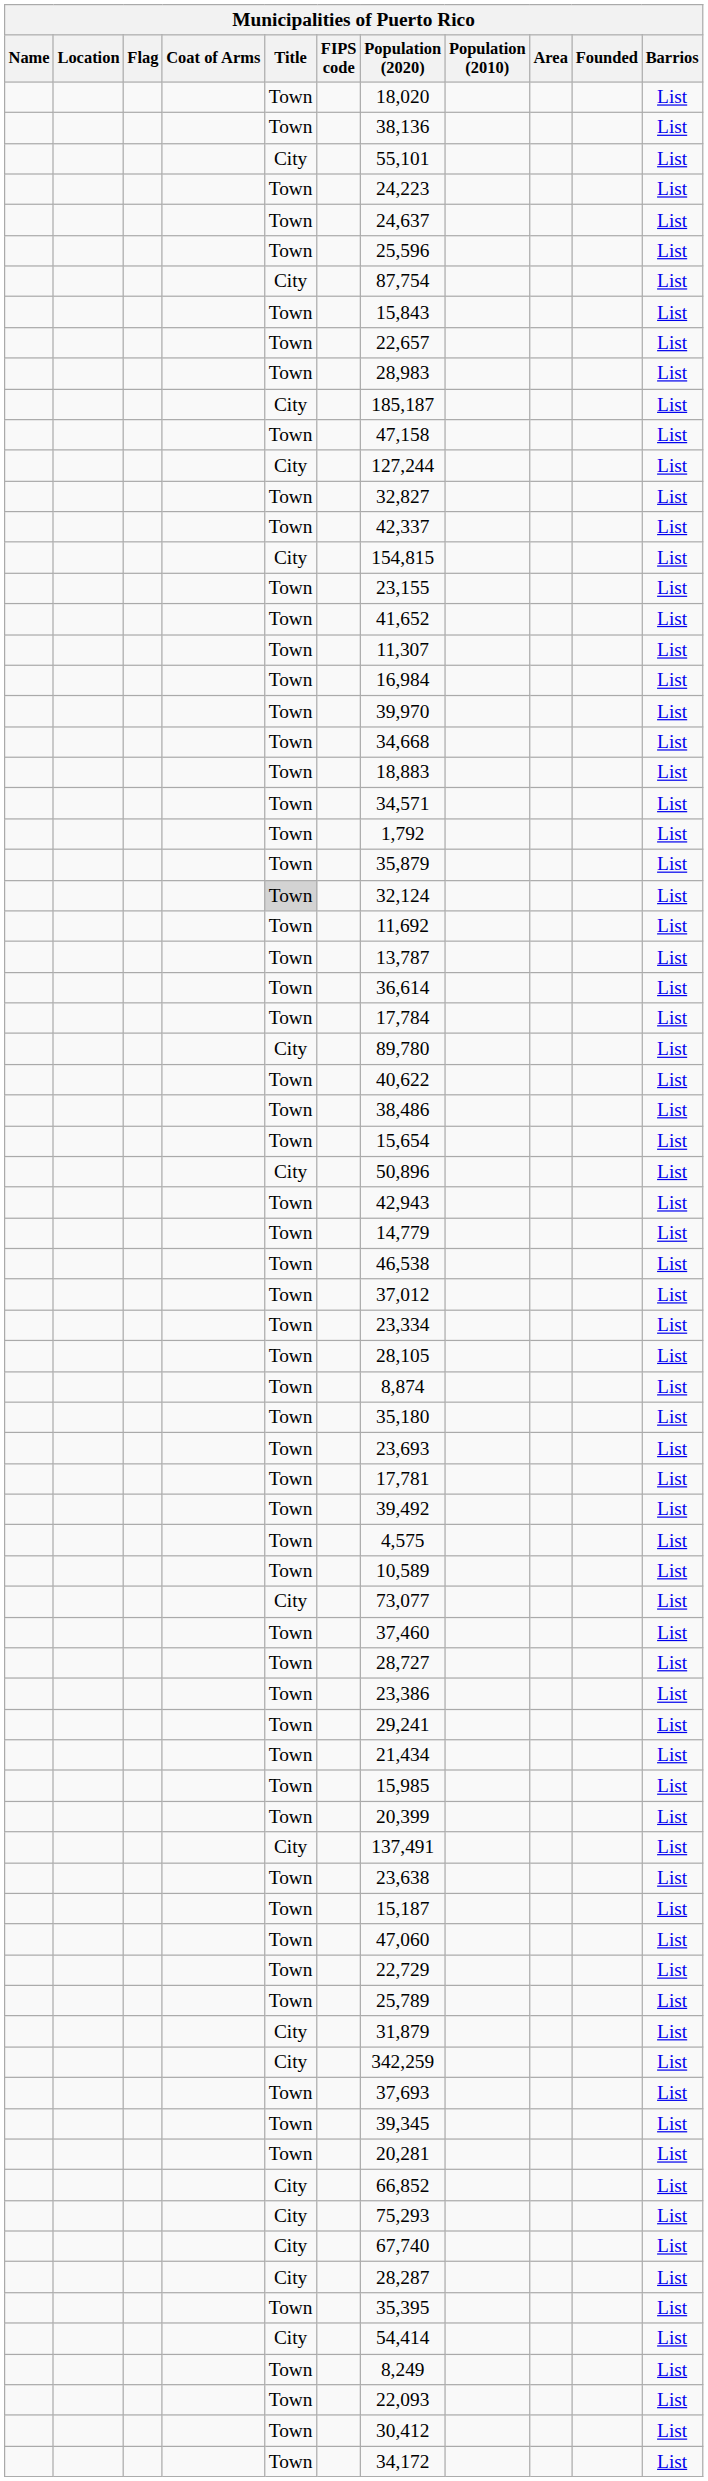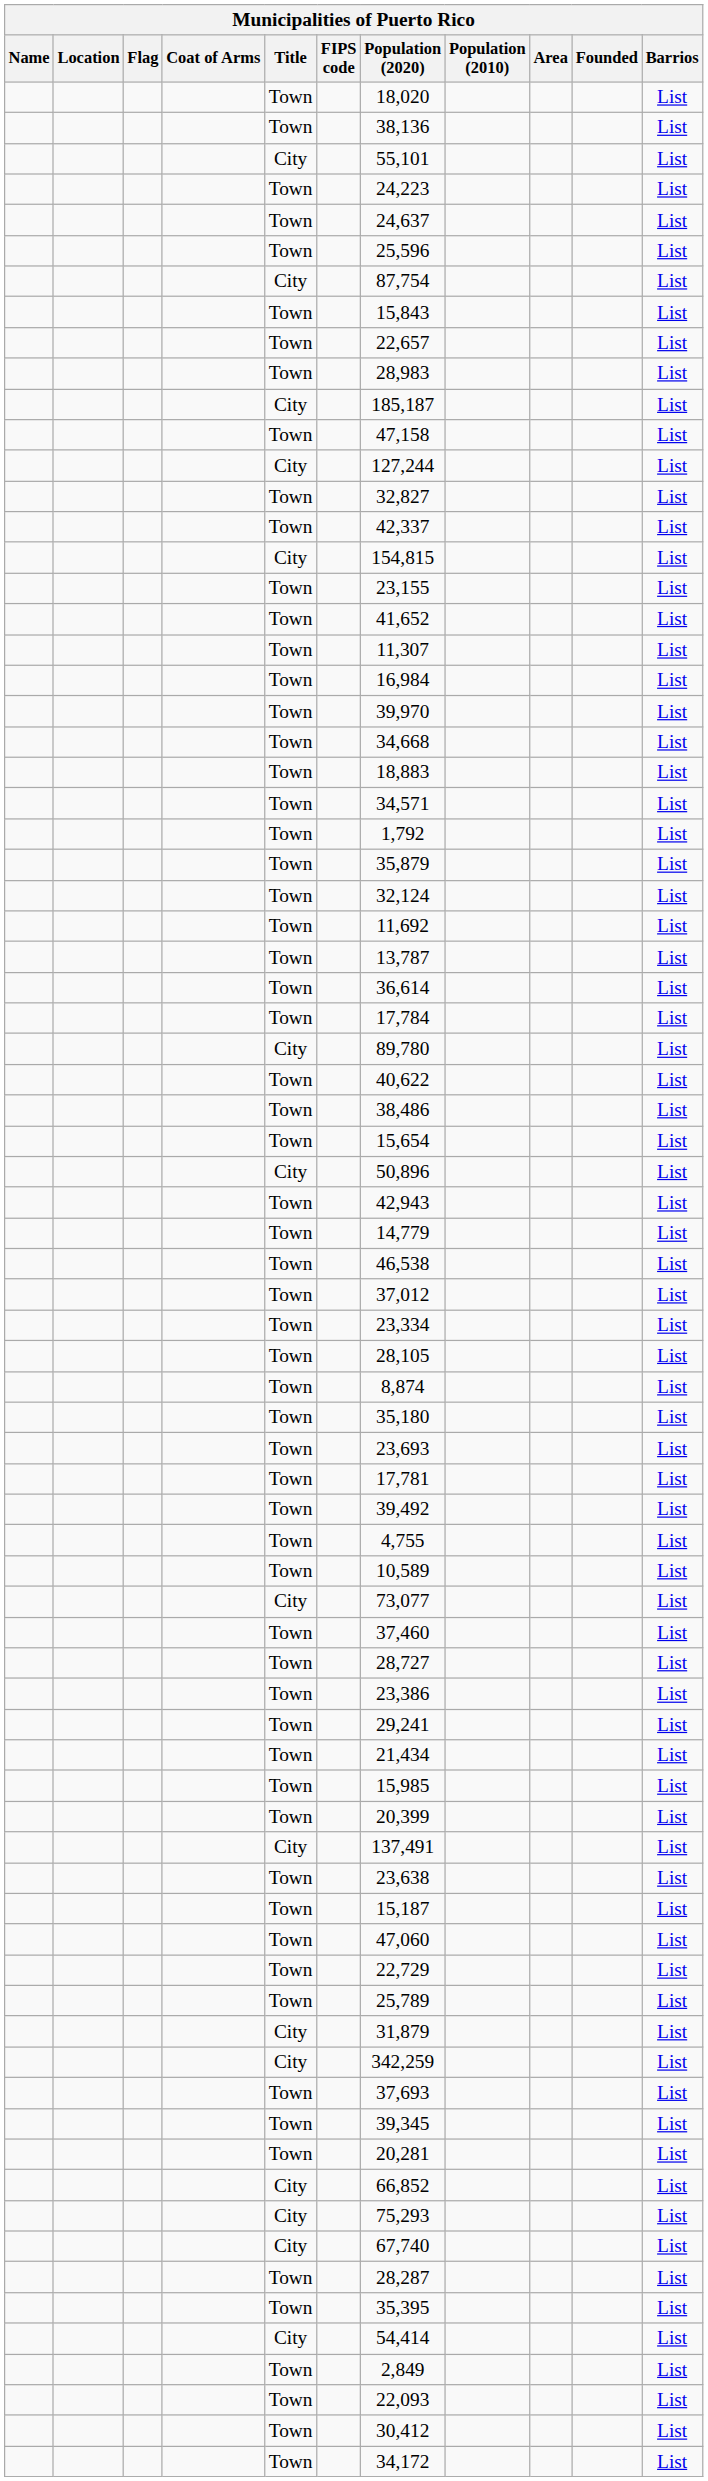row 29 | Title: lightgrey background -> no background
row 50 | Population (2020): 4,575 -> 4,755
row 74 | Title: City -> Town
row 77 | Population (2020): 8,249 -> 2,849
